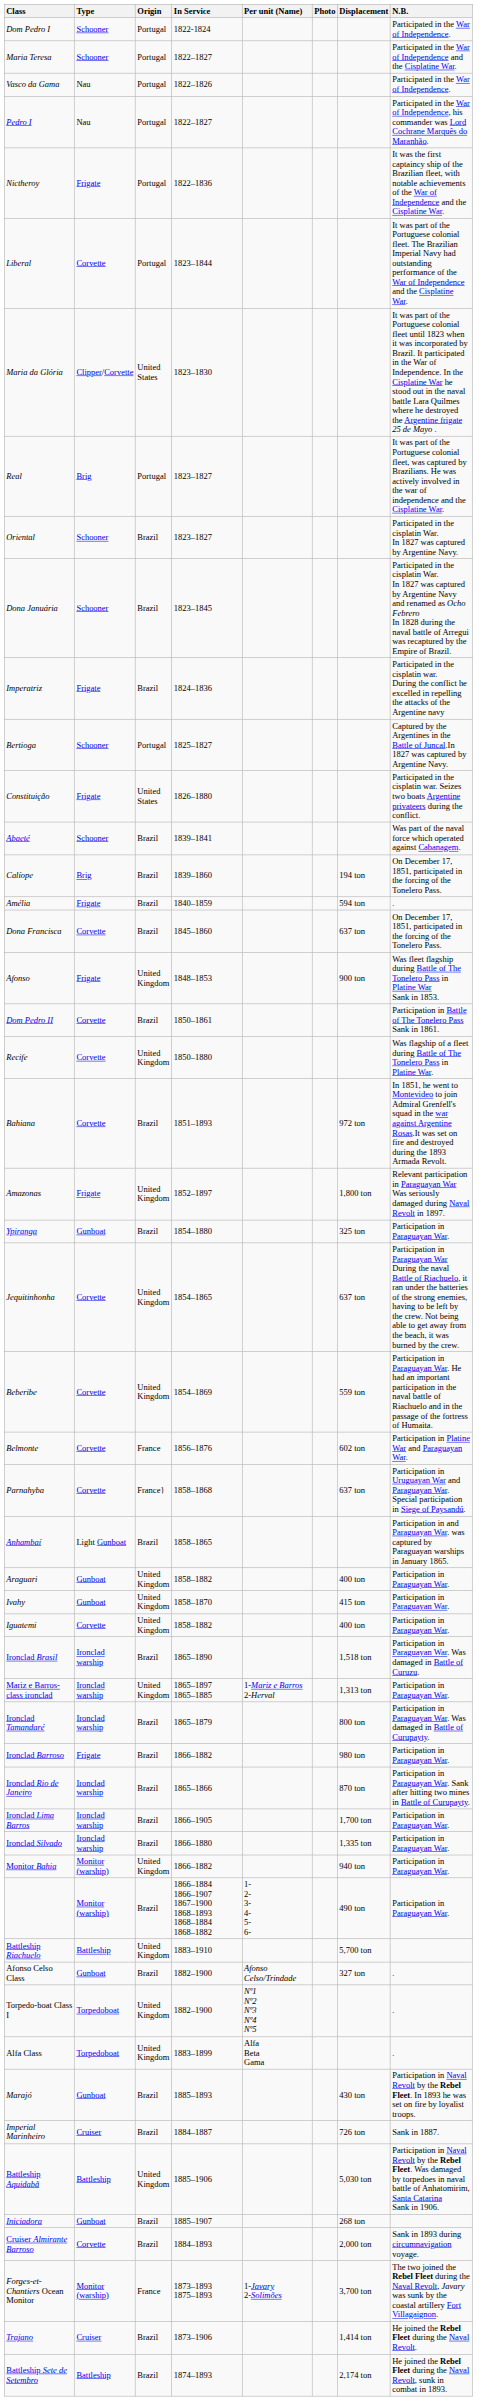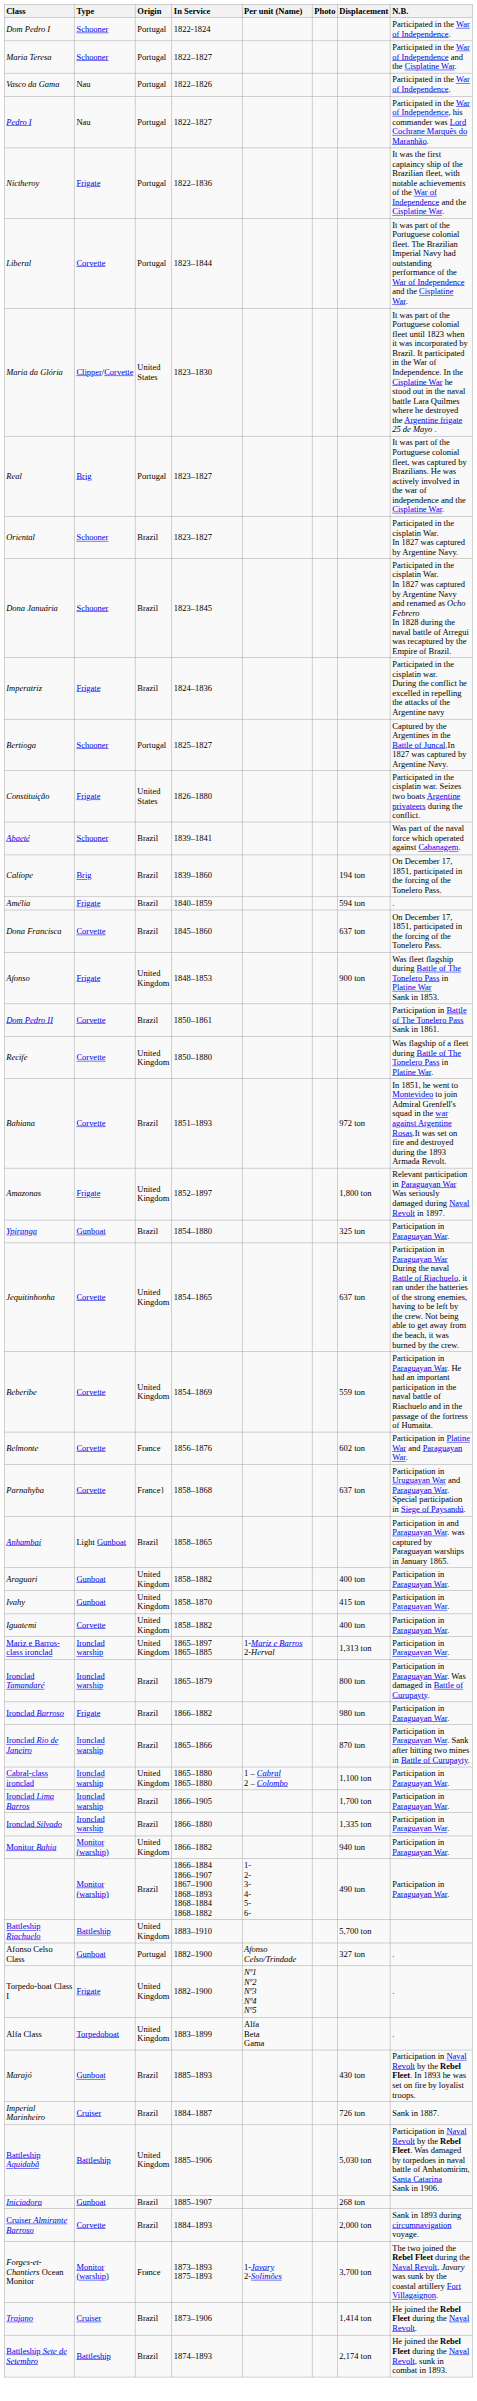- row: Ironclad Brasil | Ironclad warship | Brazil | 1865–1890 | 1,518 ton | Participation in Paraguayan War. Was damaged in Battle of Curuzu.
+ row: Cabral-class ironclad | Ironclad warship | United Kingdom | 1865–1880 1865–1880 | 1 – Cabral 2 – Colombo | 1,100 ton | Participation in Paraguayan War.
Afonso Celso Class | Origin: Brazil -> Portugal
Torpedo-boat Class I | Type: Torpedoboat -> Frigate
